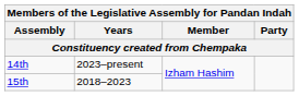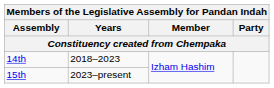14th | Years: 2023–present -> 2018–2023
15th | Years: 2018–2023 -> 2023–present
